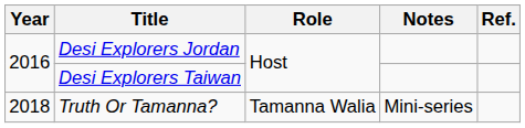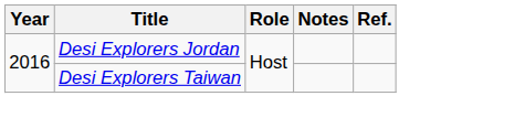- row: 2018 | Truth Or Tamanna? | Tamanna Walia | Mini-series
